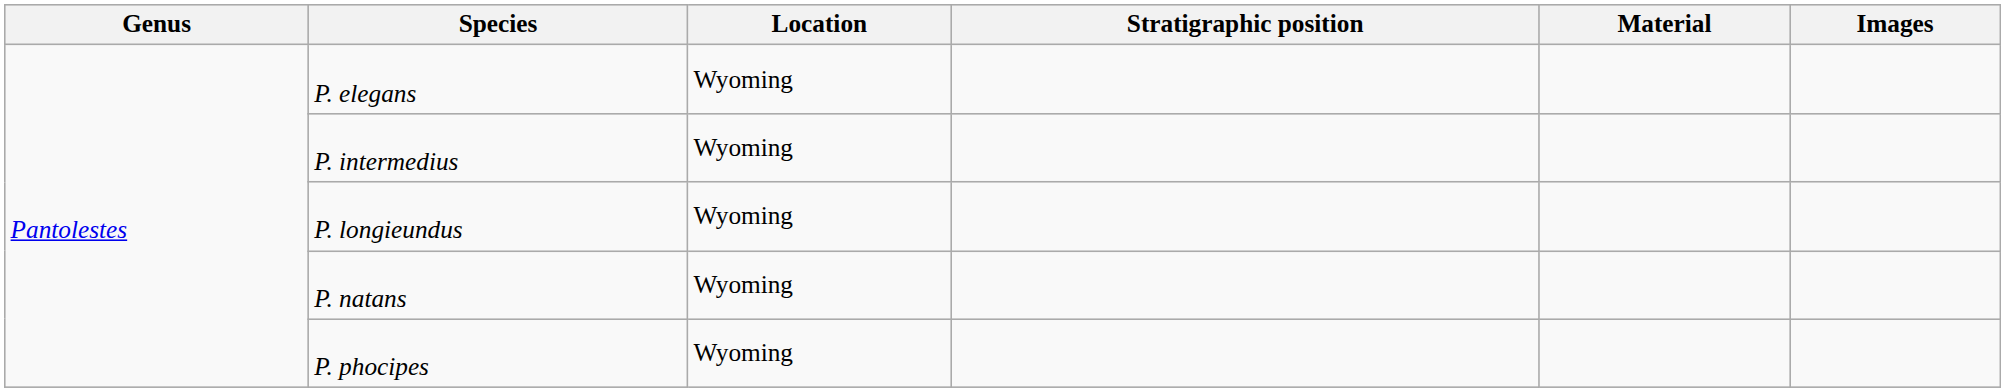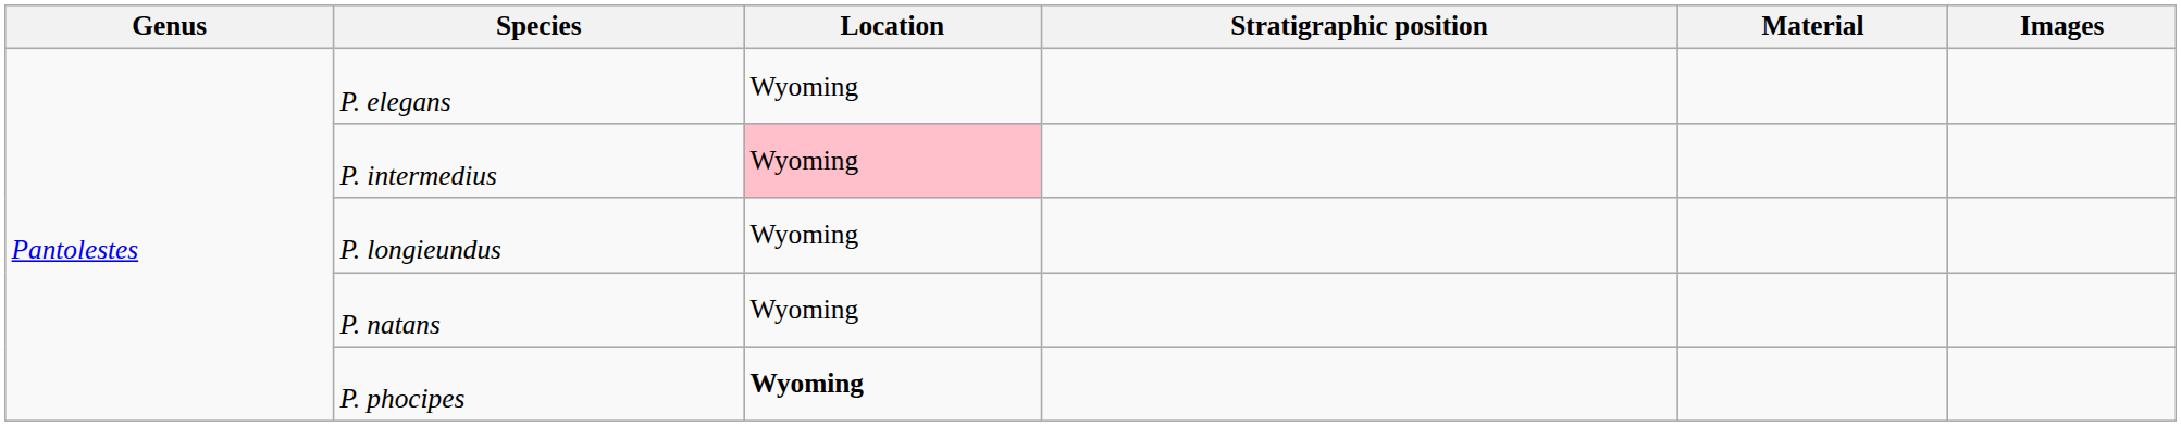P. intermedius | Location: no background -> pink background
P. phocipes | Location: normal -> bold
